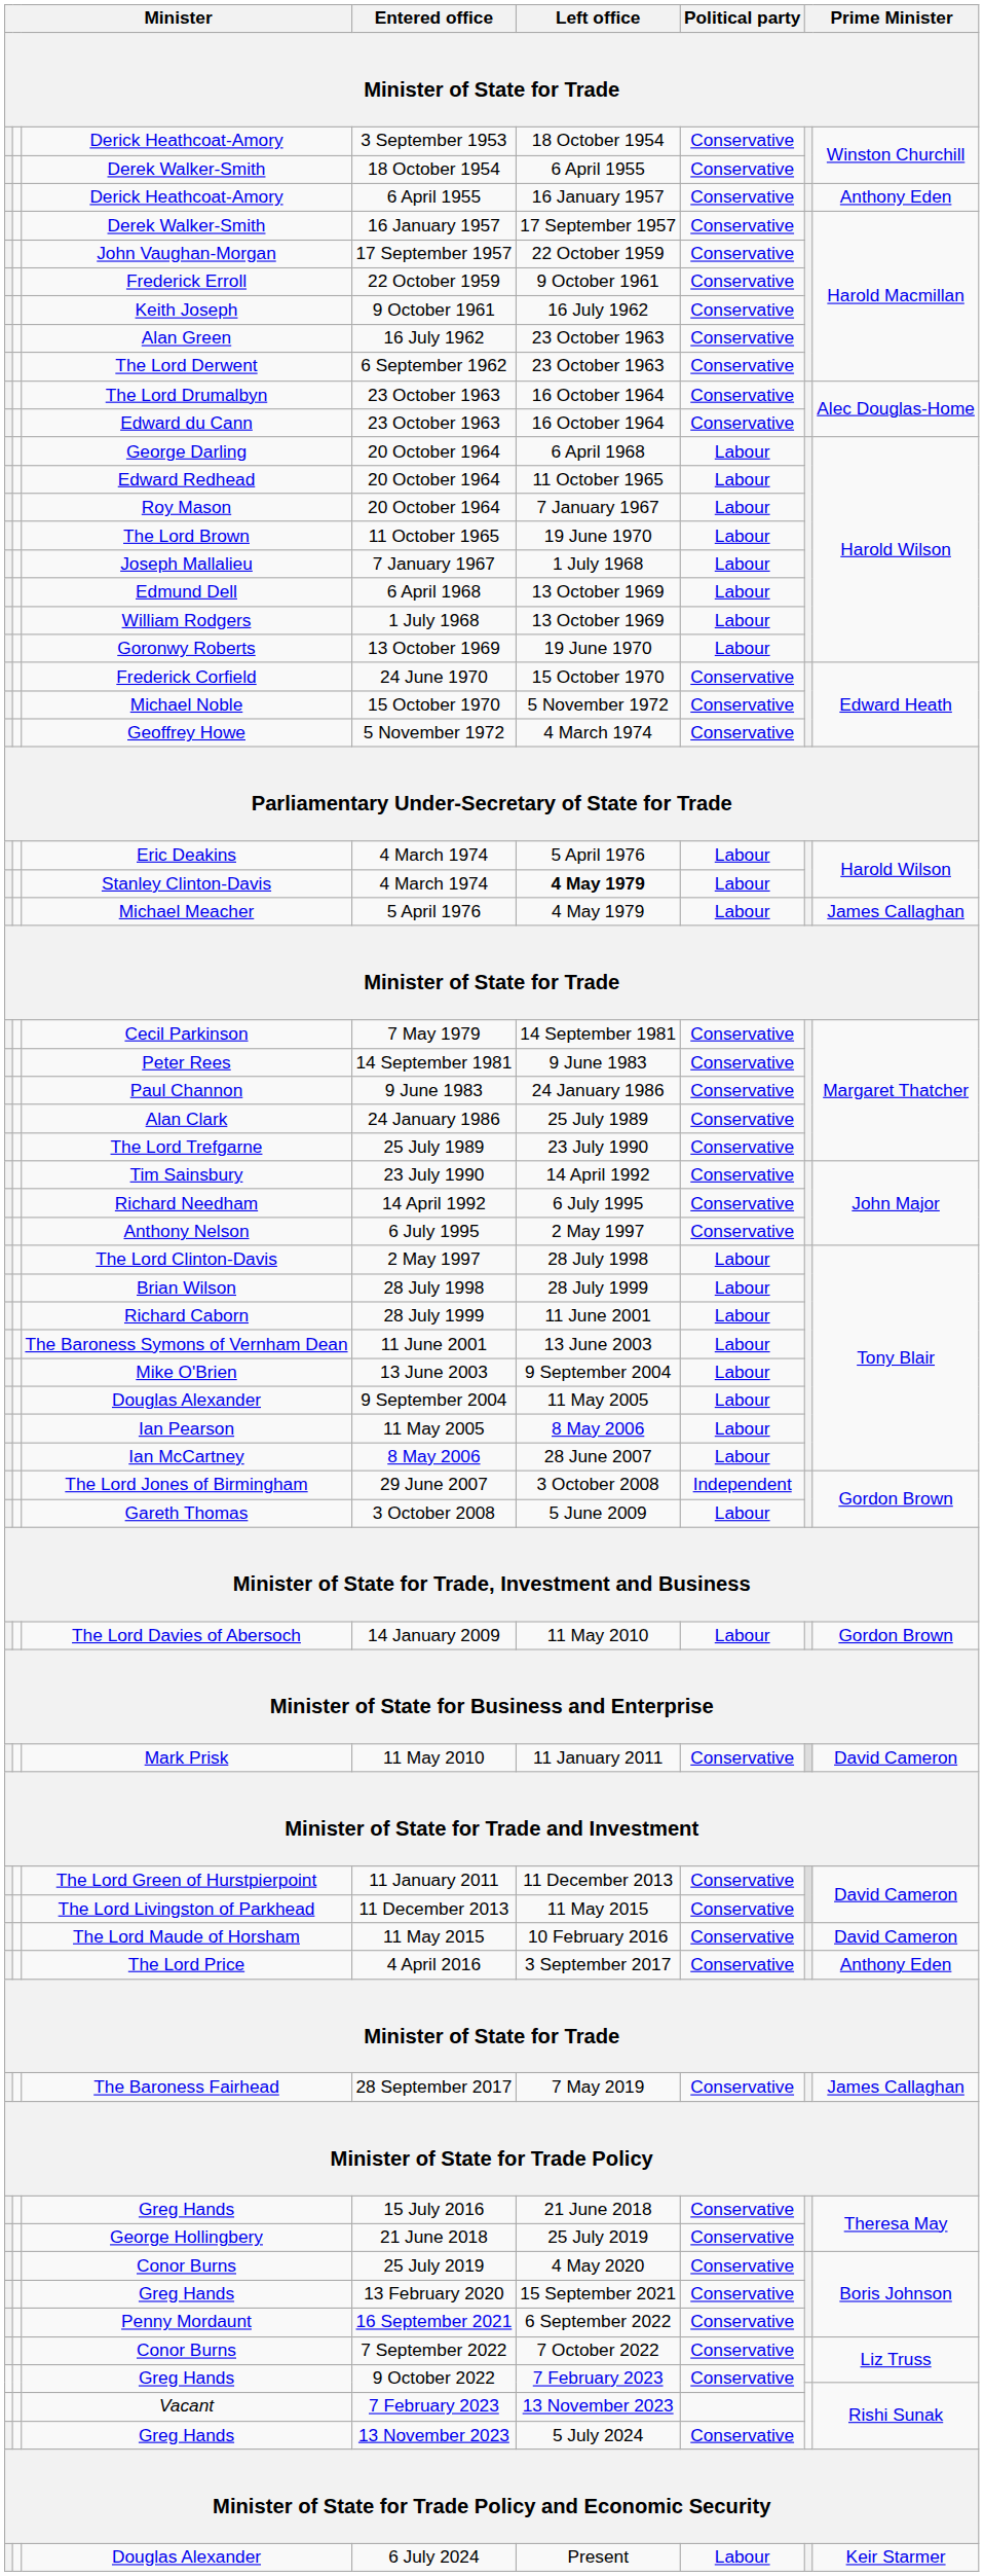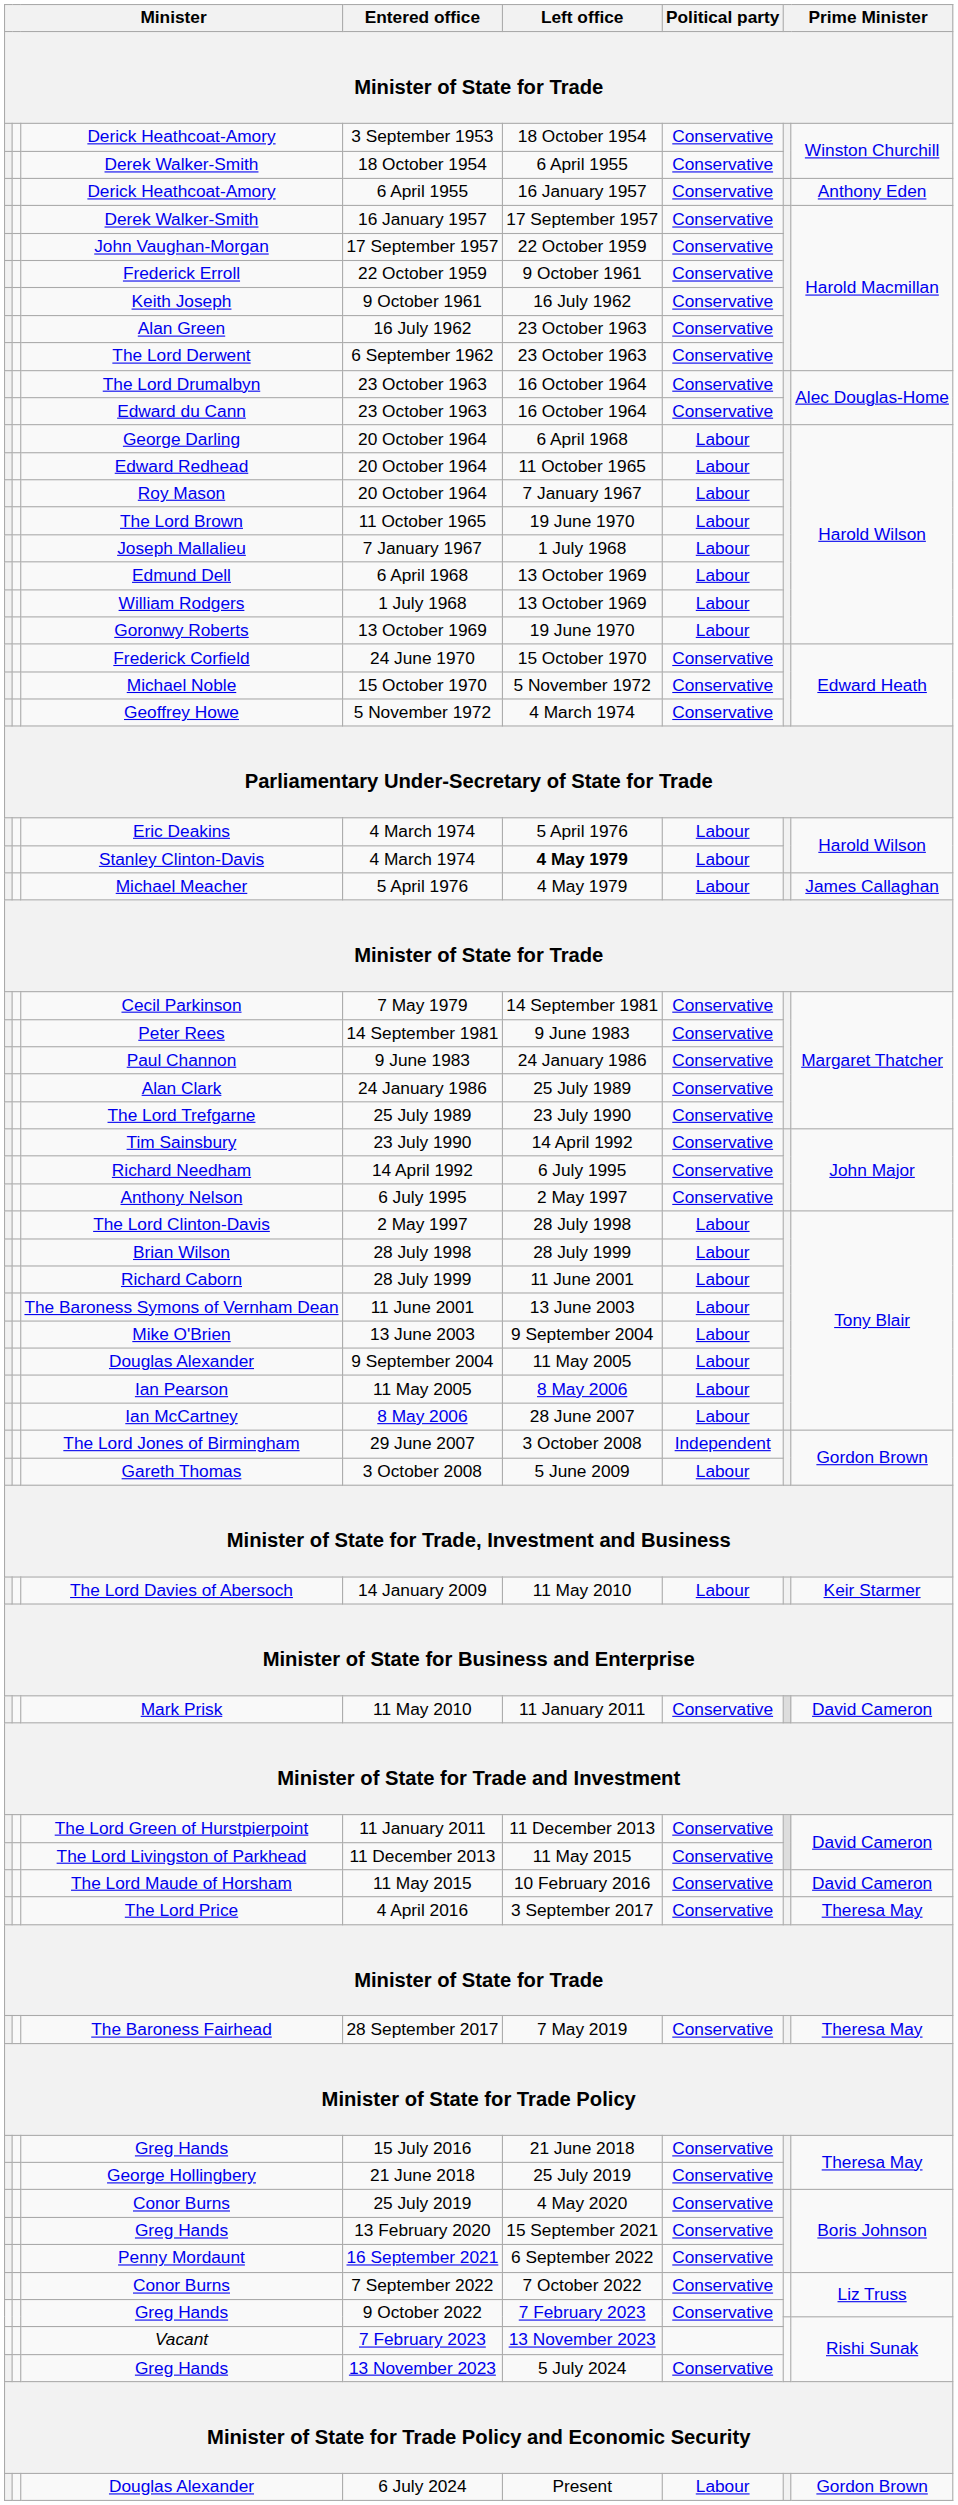14 January 2009 | column 8: Gordon Brown -> Keir Starmer
4 April 2016 | column 8: Anthony Eden -> Theresa May
28 September 2017 | column 8: James Callaghan -> Theresa May
6 July 2024 | column 8: Keir Starmer -> Gordon Brown
